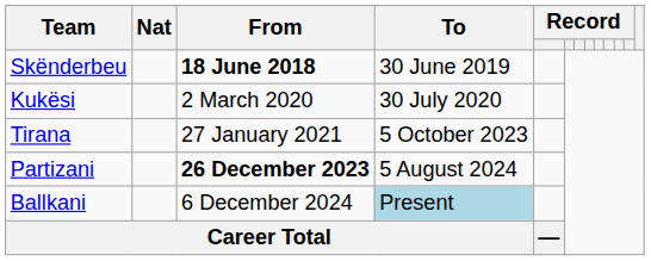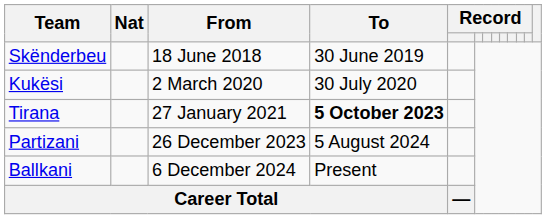Skënderbeu | From: bold -> normal
Tirana | To: normal -> bold
Partizani | From: bold -> normal
Ballkani | To: lightblue background -> no background
